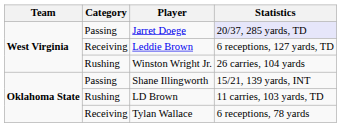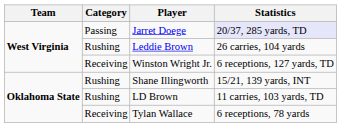Leddie Brown | Category: Receiving -> Rushing
Leddie Brown | Statistics: 6 receptions, 127 yards, TD -> 26 carries, 104 yards
Winston Wright Jr. | Category: Rushing -> Receiving
Winston Wright Jr. | Statistics: 26 carries, 104 yards -> 6 receptions, 127 yards, TD
Shane Illingworth | Category: Passing -> Rushing
